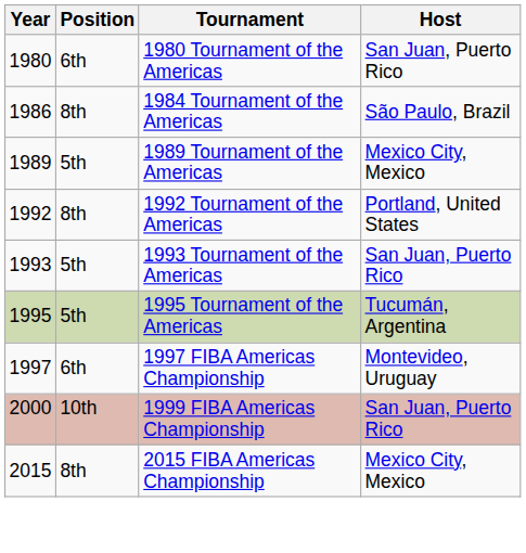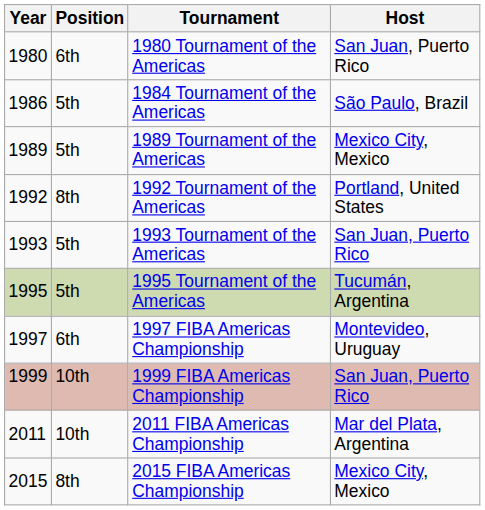1984 Tournament of the Americas | Position: 8th -> 5th
1999 FIBA Americas Championship | Year: 2000 -> 1999
+ row: 2011 | 10th | 2011 FIBA Americas Championship | Mar del Plata, Argentina
